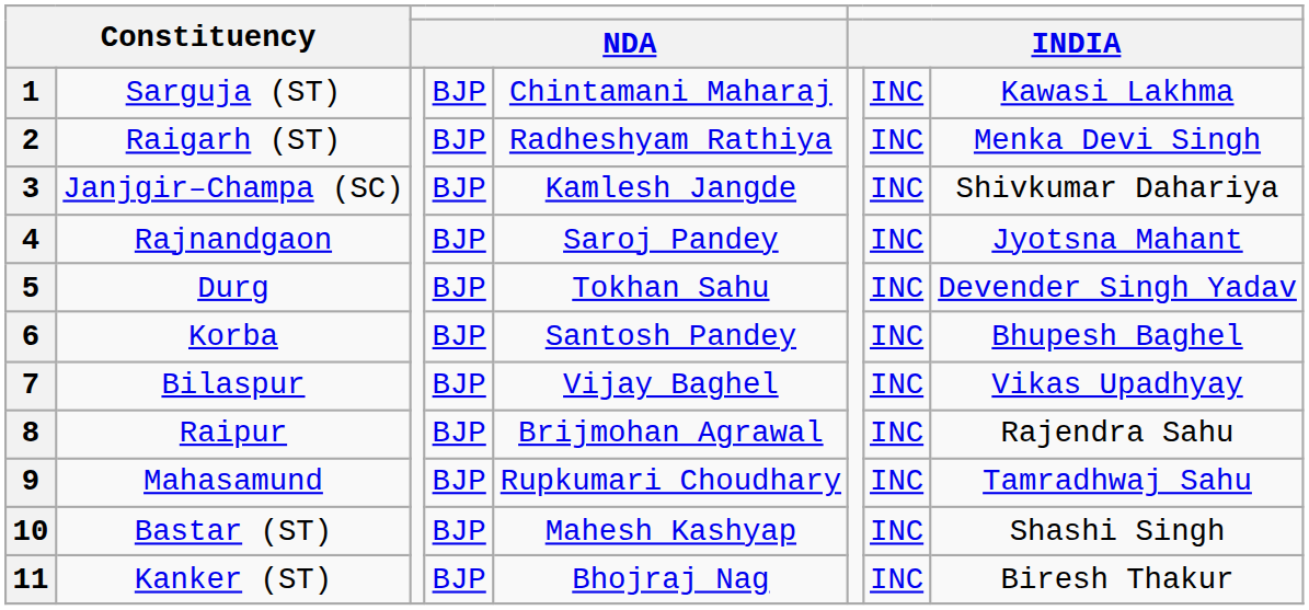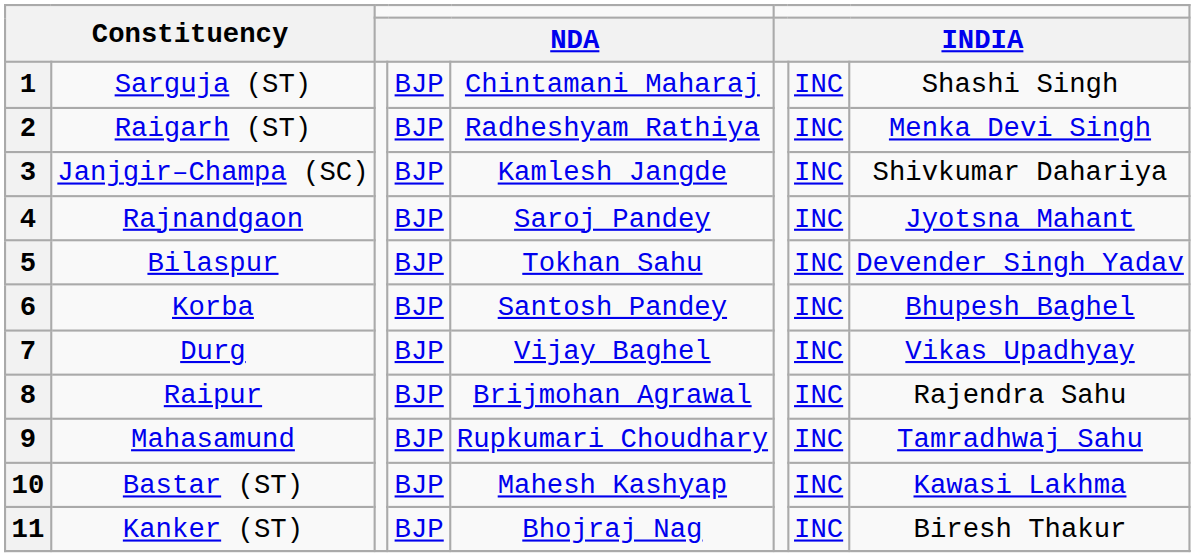1 | column 8: Kawasi Lakhma -> Shashi Singh
5 | column 2: Durg -> Bilaspur
7 | column 2: Bilaspur -> Durg
10 | column 8: Shashi Singh -> Kawasi Lakhma
